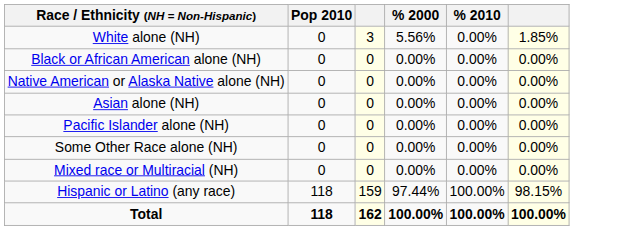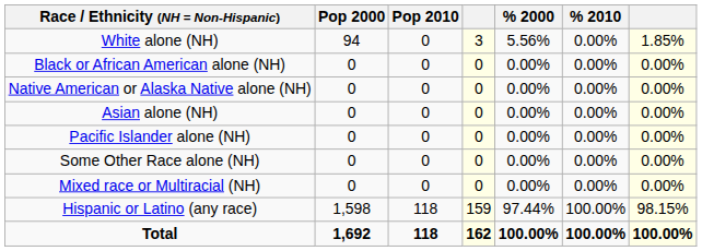+ column: Pop 2000 | 94 | 0 | 0 | 0 | 0 | 0 | 0 | 1,598 | 1,692
